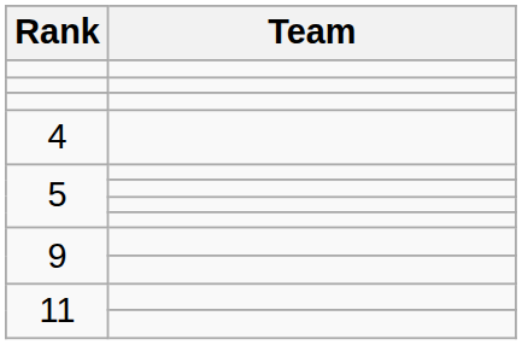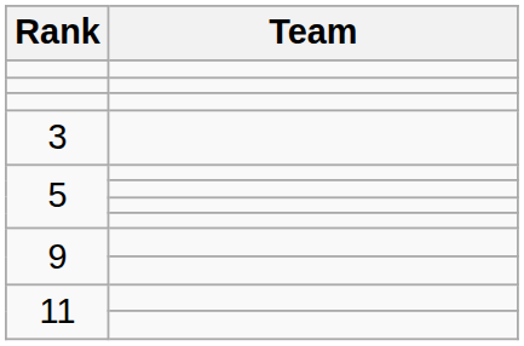row 5 | Rank: 4 -> 3
